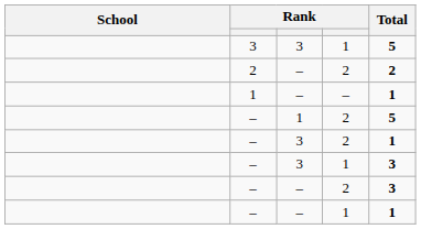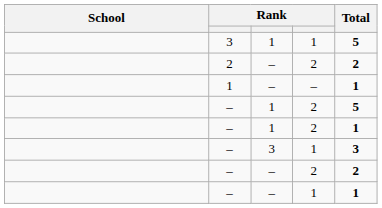row 3 | column 3: 3 -> 1
row 7 | column 3: 3 -> 1
row 9 | Total: 3 -> 2
